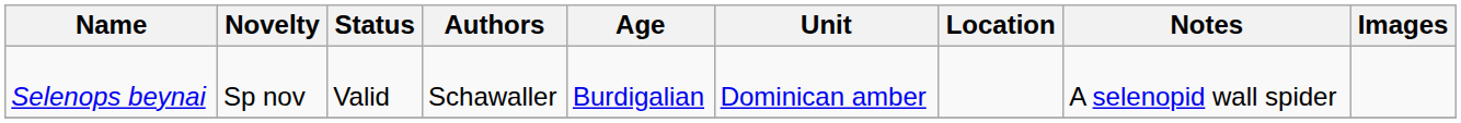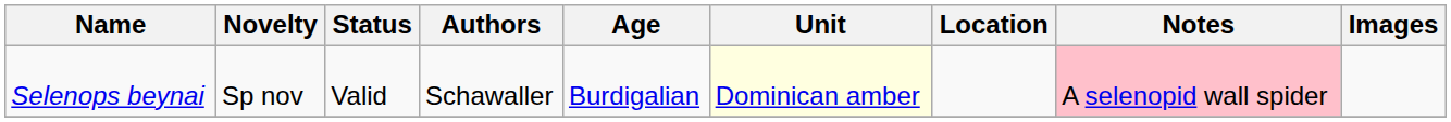Selenops beynai | Unit: no background -> lightyellow background
Selenops beynai | Notes: no background -> pink background
